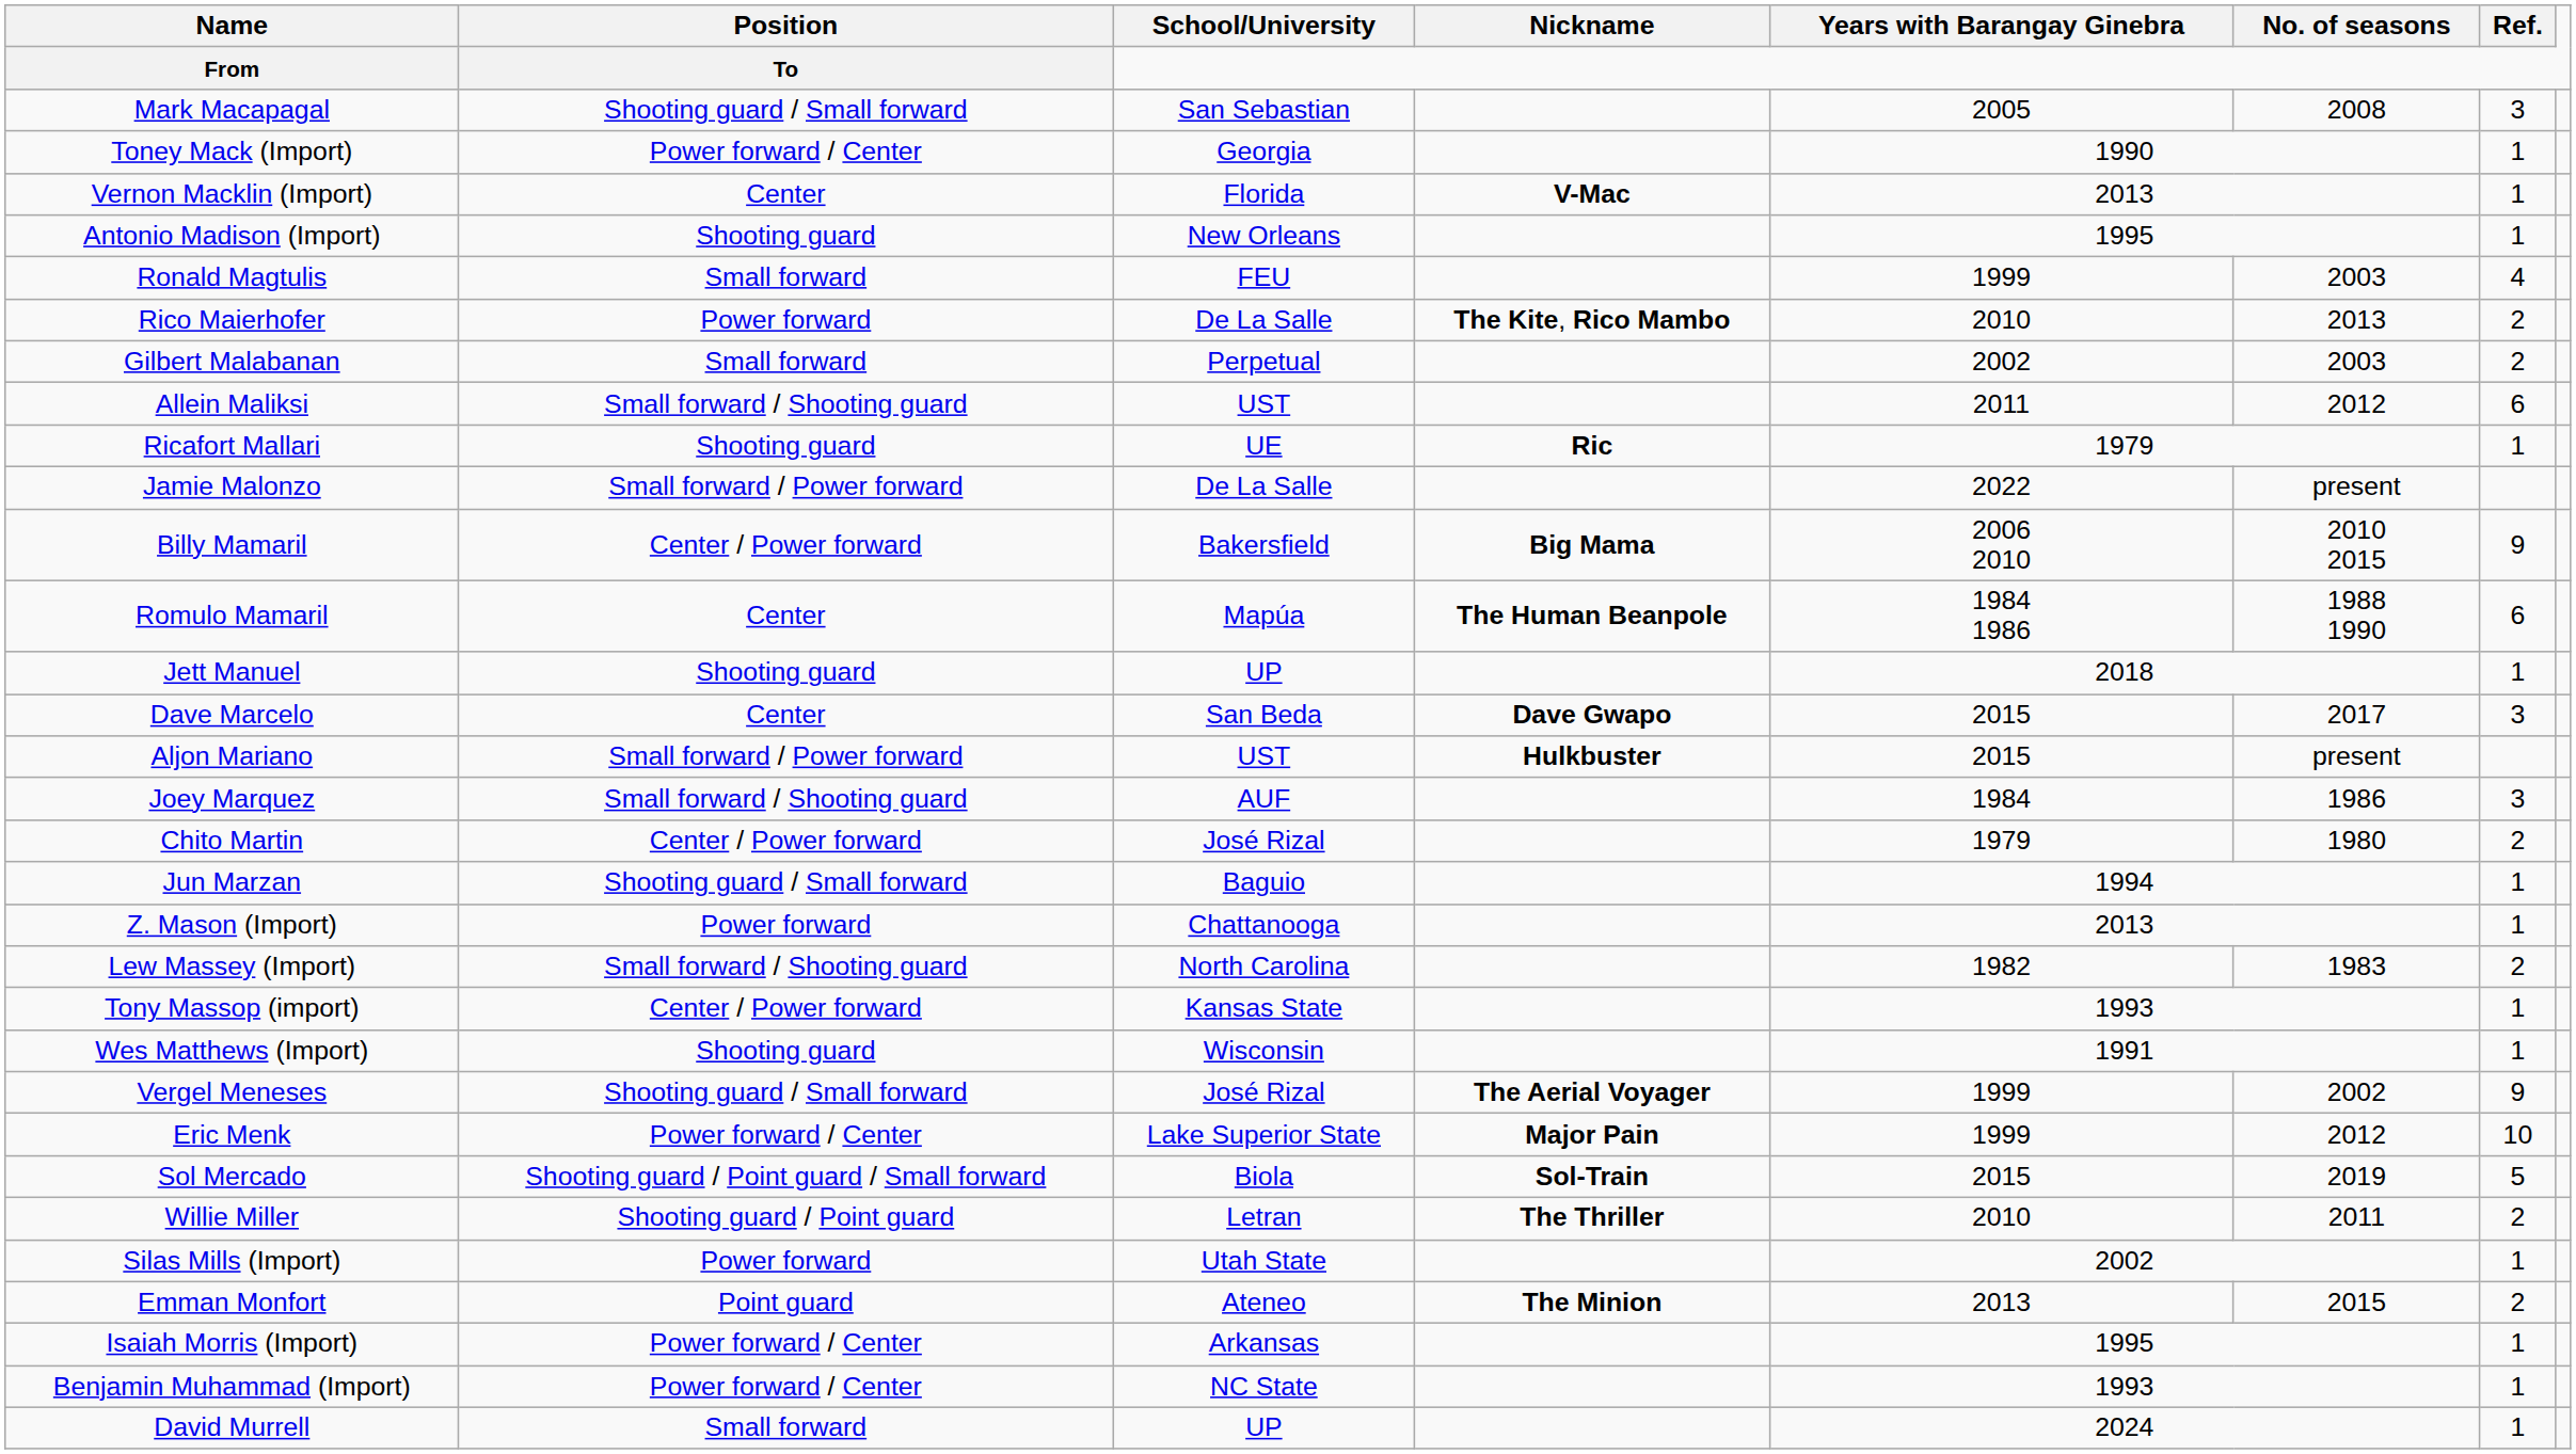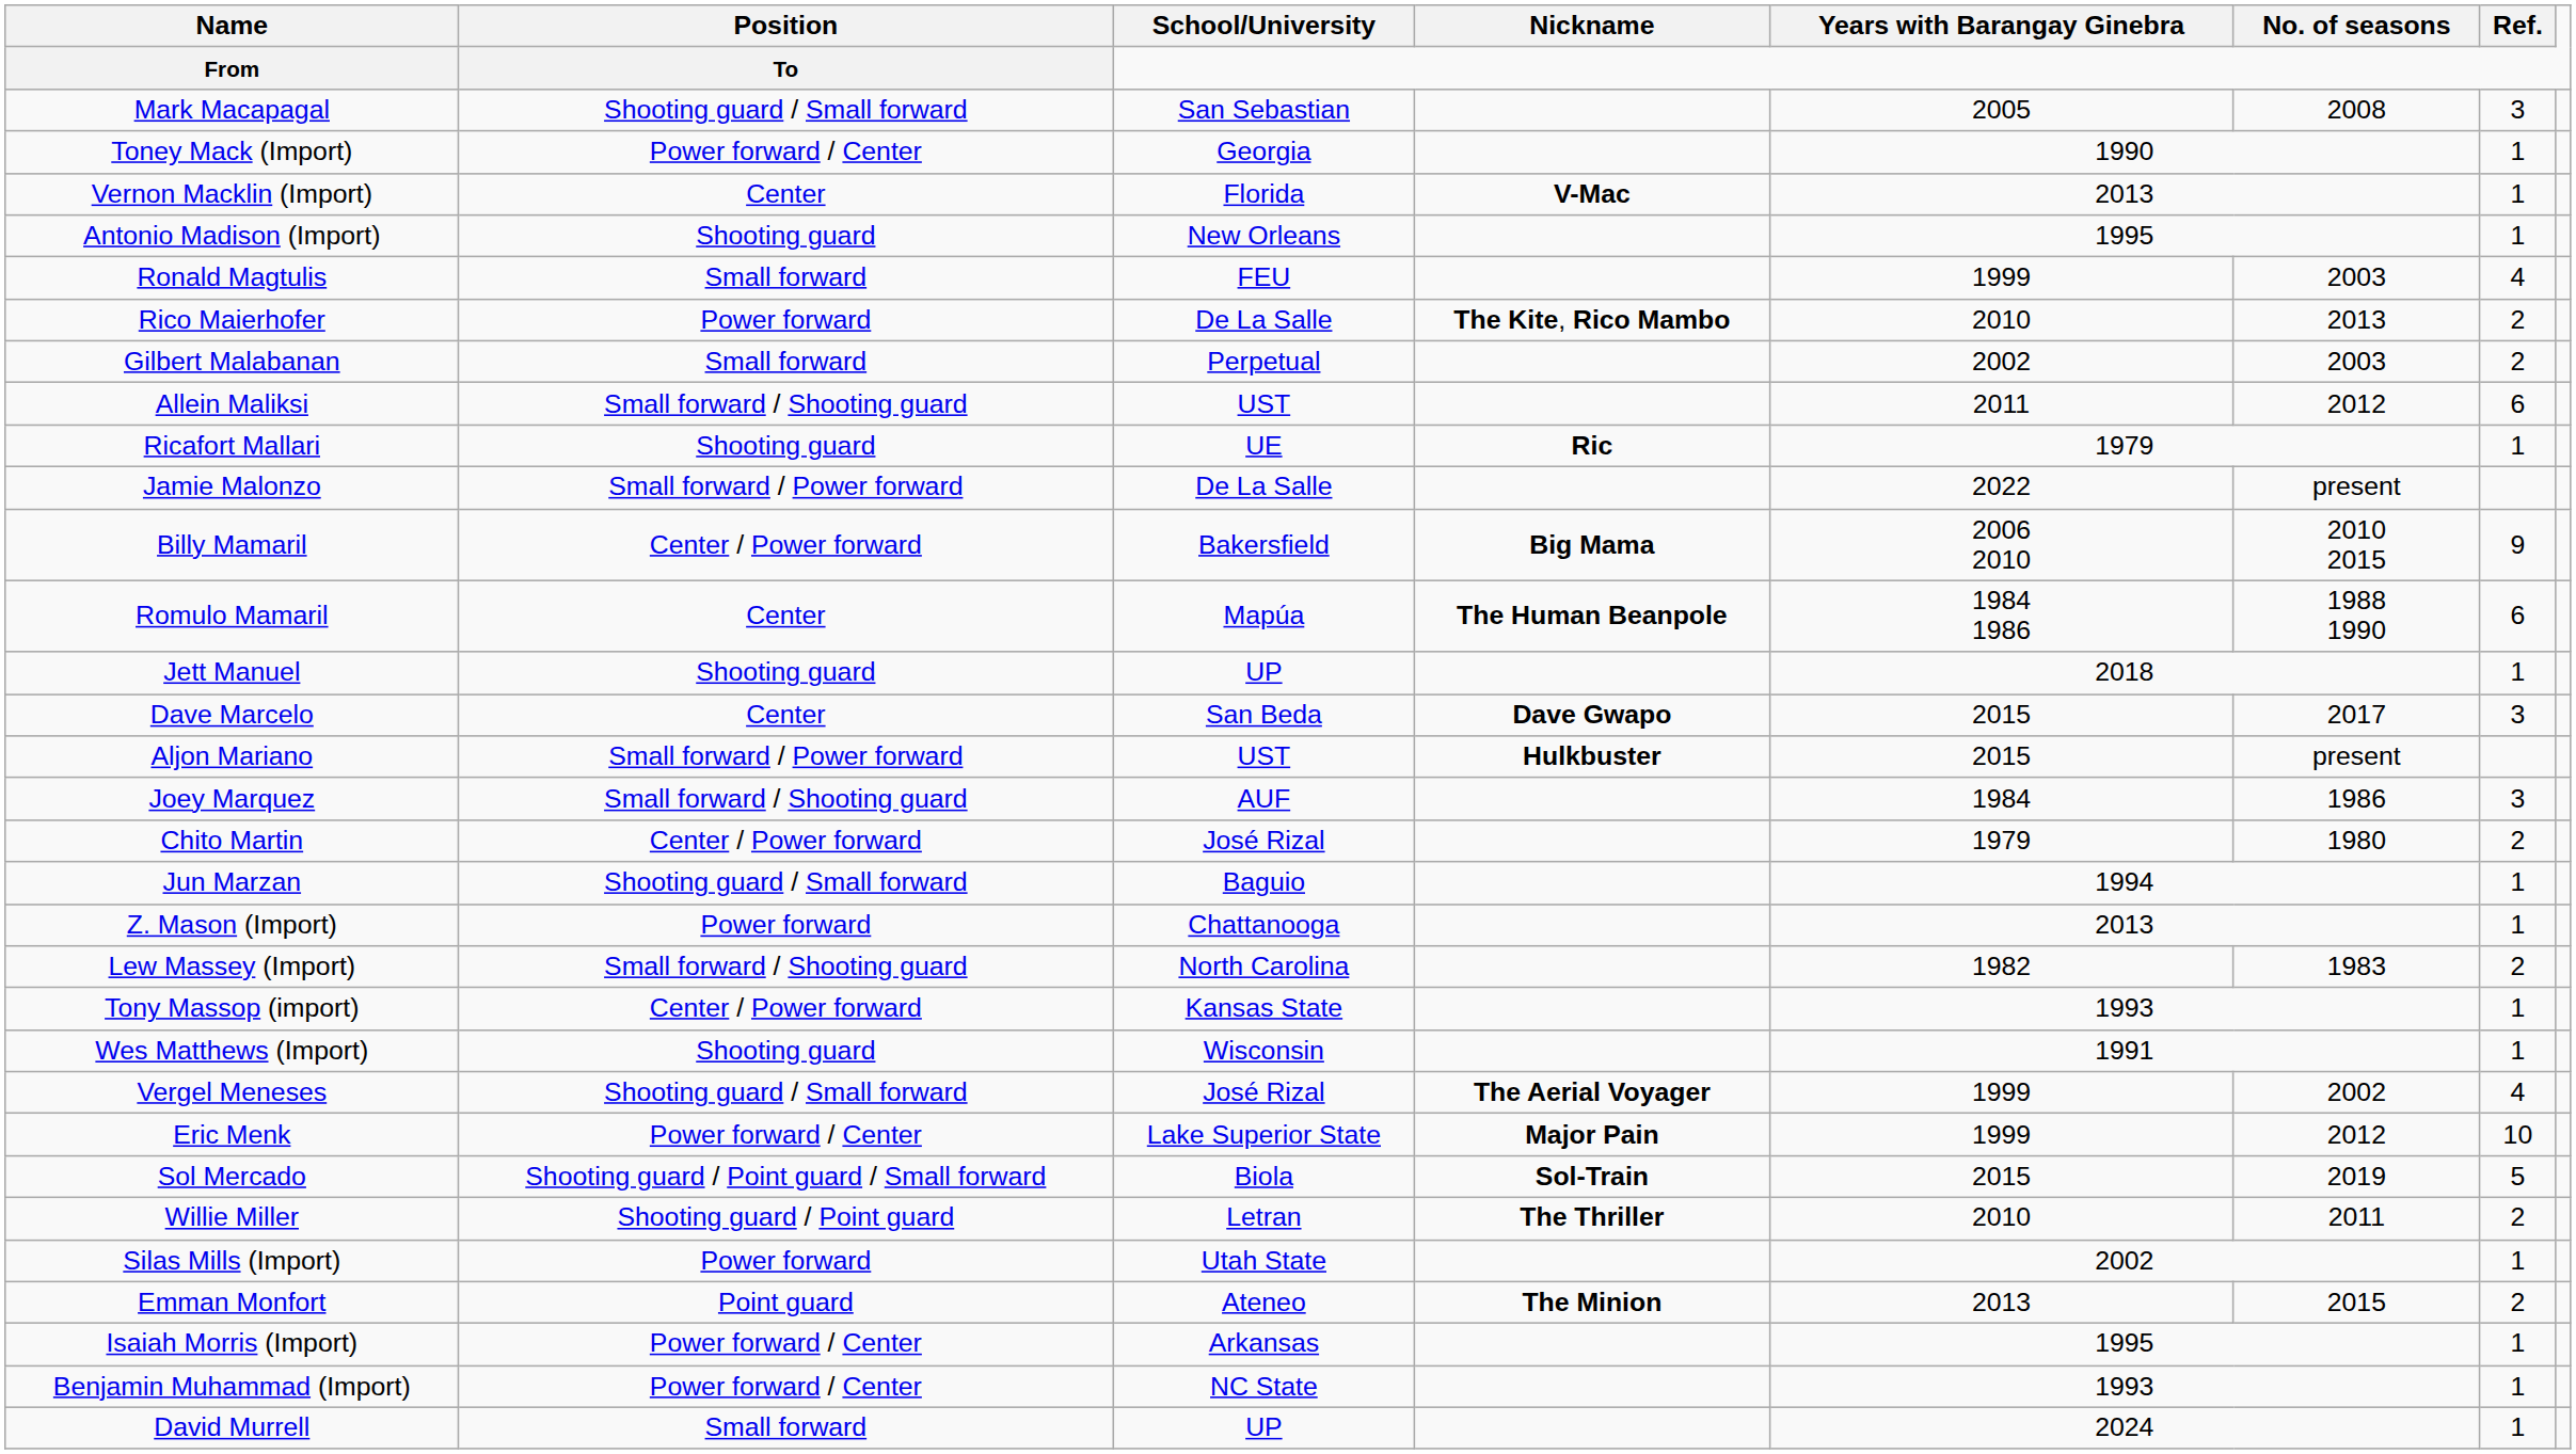Vergel Meneses | Ref.: 9 -> 4
